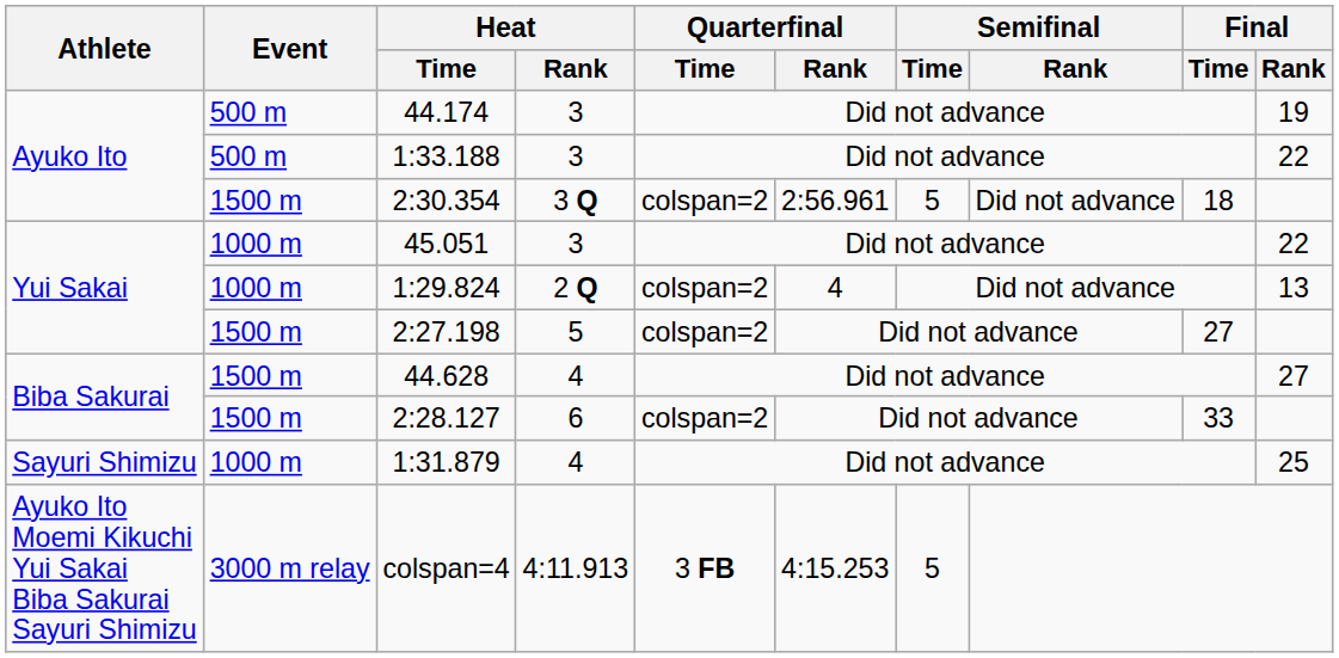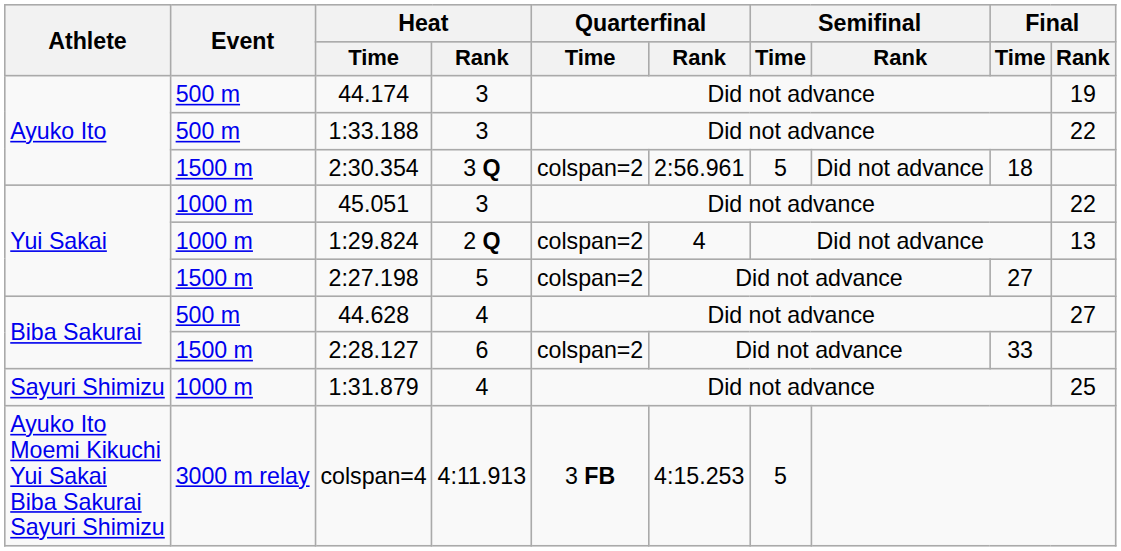44.628 | Event: 1500 m -> 500 m
